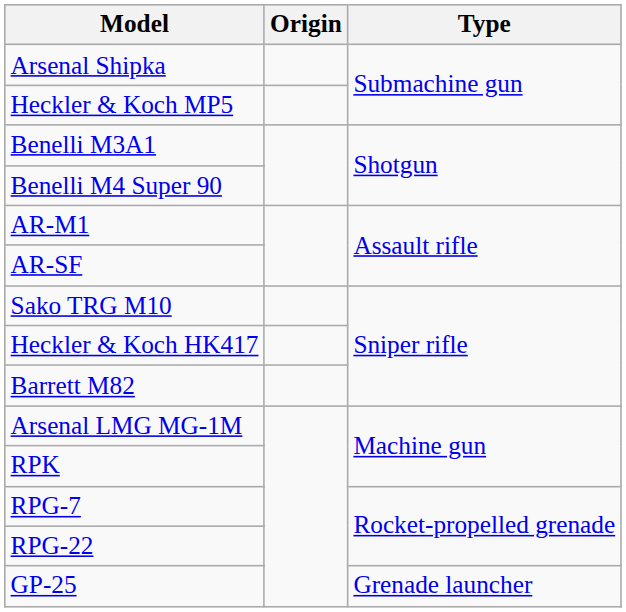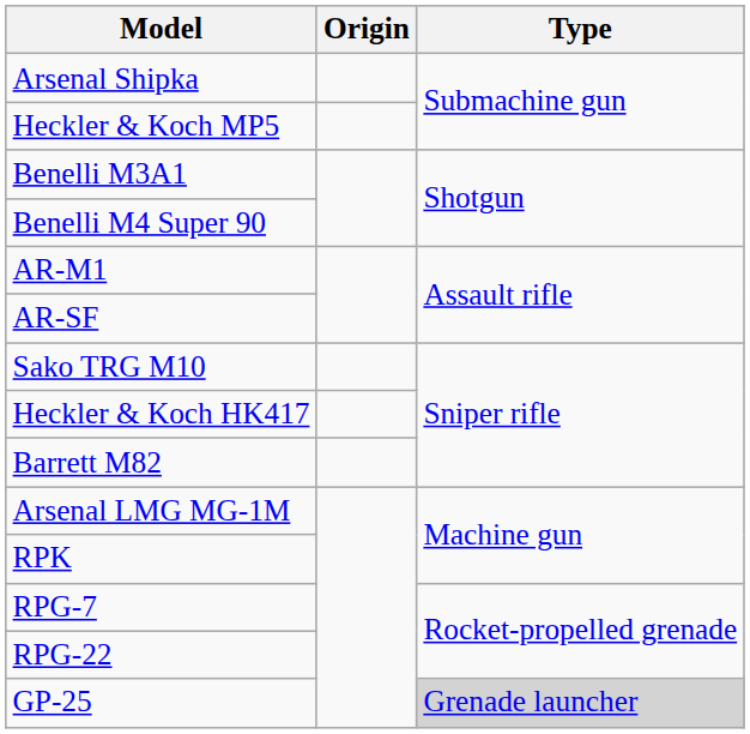GP-25 | Type: no background -> lightgrey background
